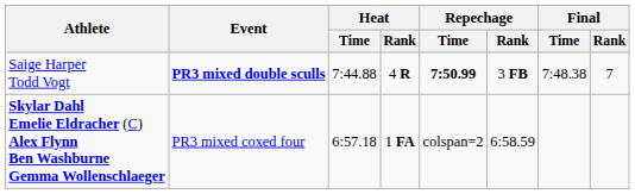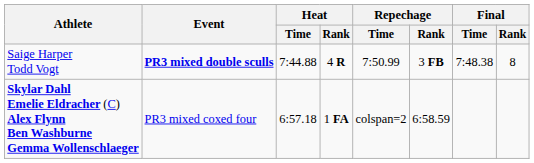Saige Harper Todd Vogt | Repechage / Time: bold -> normal
Saige Harper Todd Vogt | Final / Rank: 7 -> 8
